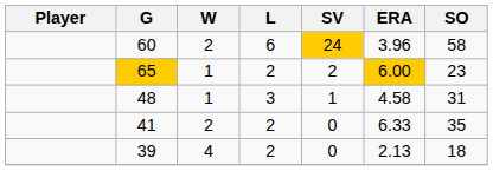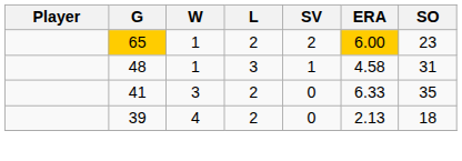- row: 60 | 2 | 6 | 24 | 3.96 | 58
41 | W: 2 -> 3
